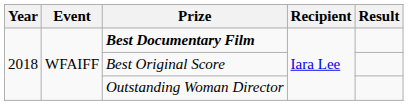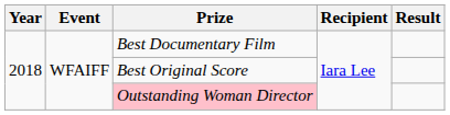Best Documentary Film | Prize: bold -> normal
Outstanding Woman Director | Prize: no background -> pink background
